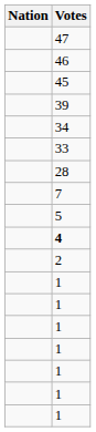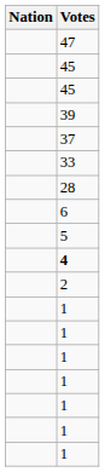row 3 | Votes: 46 -> 45
row 6 | Votes: 34 -> 37
row 9 | Votes: 7 -> 6
